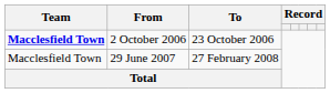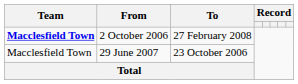2 October 2006 | To: 23 October 2006 -> 27 February 2008
29 June 2007 | To: 27 February 2008 -> 23 October 2006
